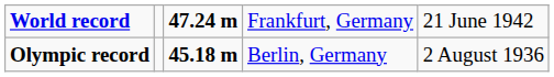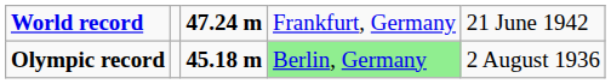Olympic record | column 4: no background -> lightgreen background
